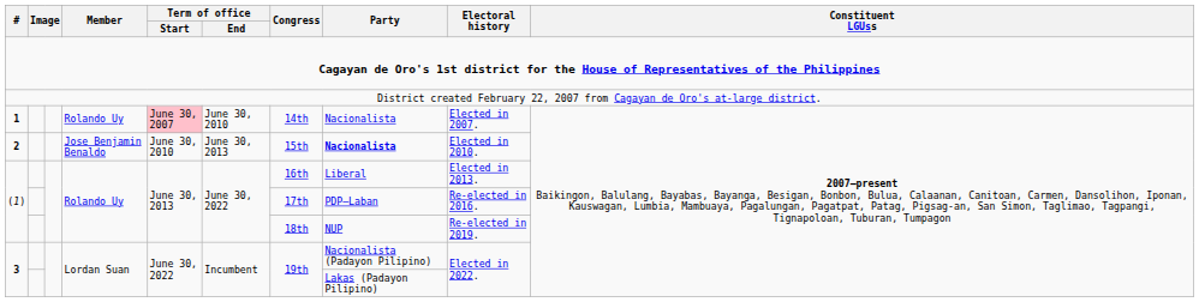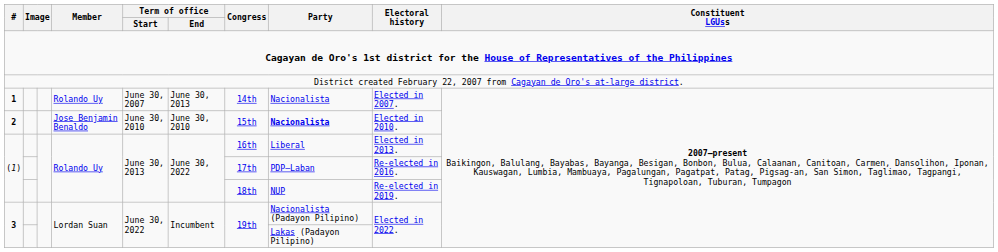1 | Term of office / Start: pink background -> no background
1 | Term of office / End: June 30, 2010 -> June 30, 2013
2 | Term of office / End: June 30, 2013 -> June 30, 2010
